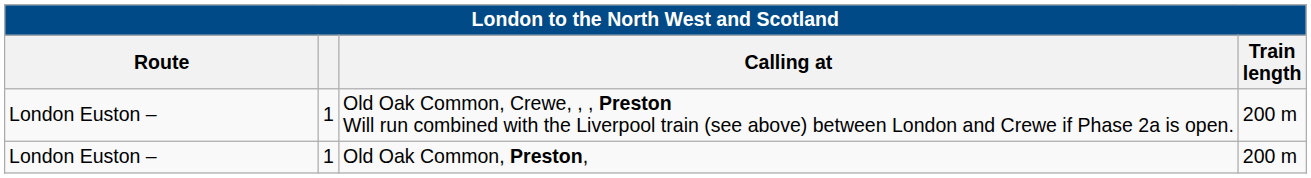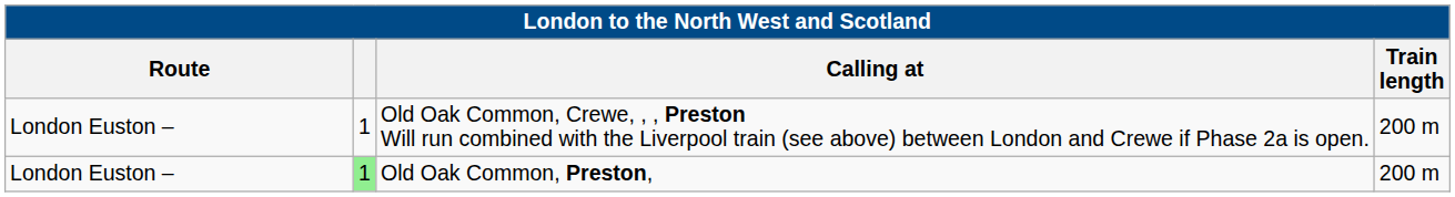Old Oak Common, Preston, | column 2: no background -> lightgreen background
